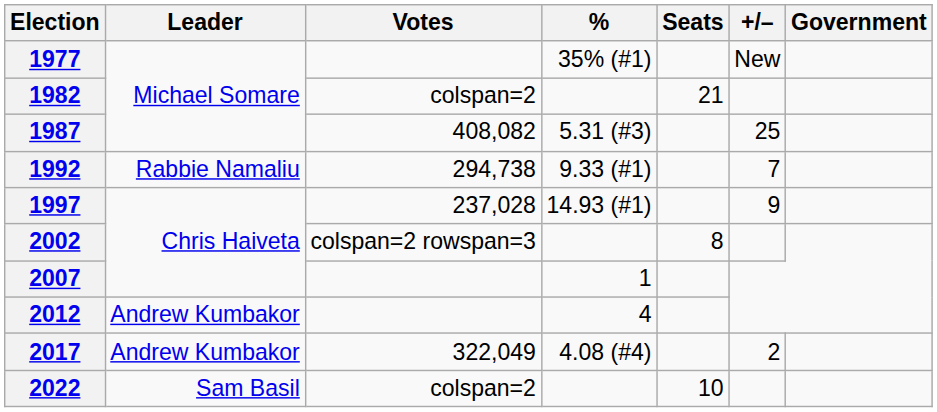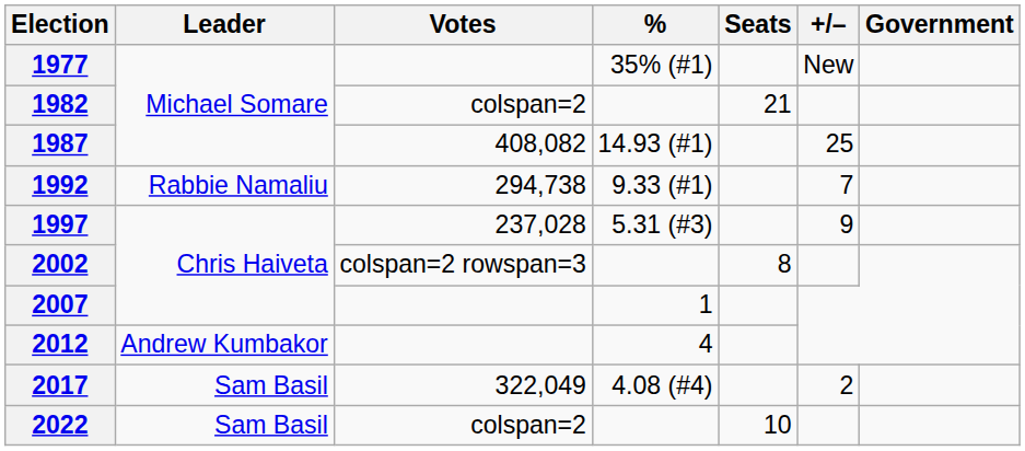1987 | %: 5.31 (#3) -> 14.93 (#1)
1997 | %: 14.93 (#1) -> 5.31 (#3)
2017 | Leader: Andrew Kumbakor -> Sam Basil
